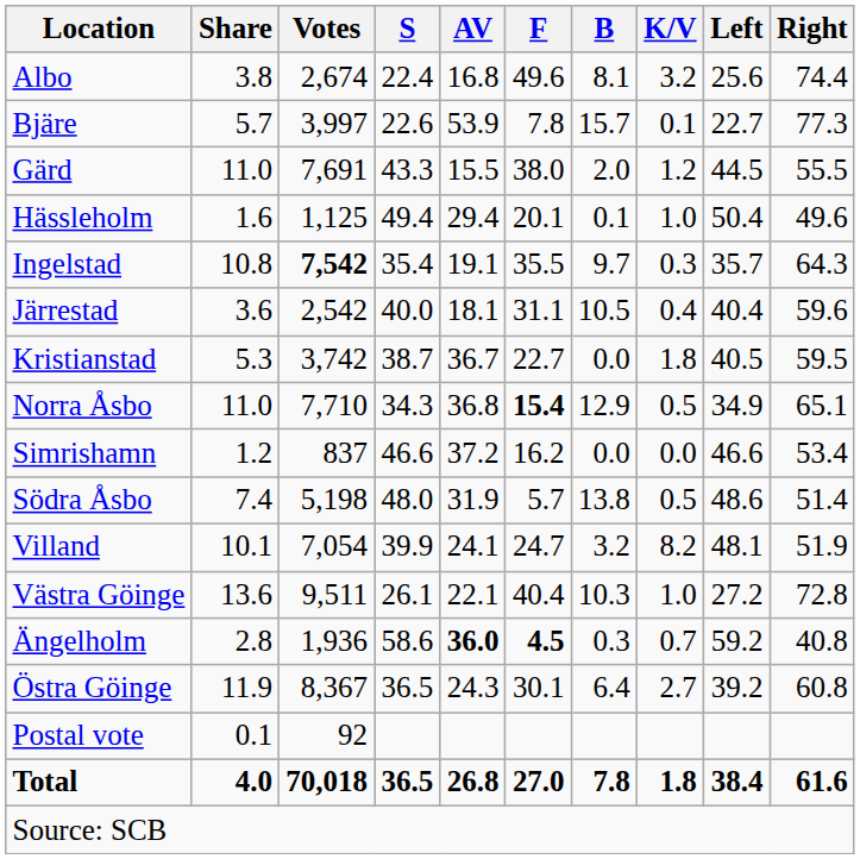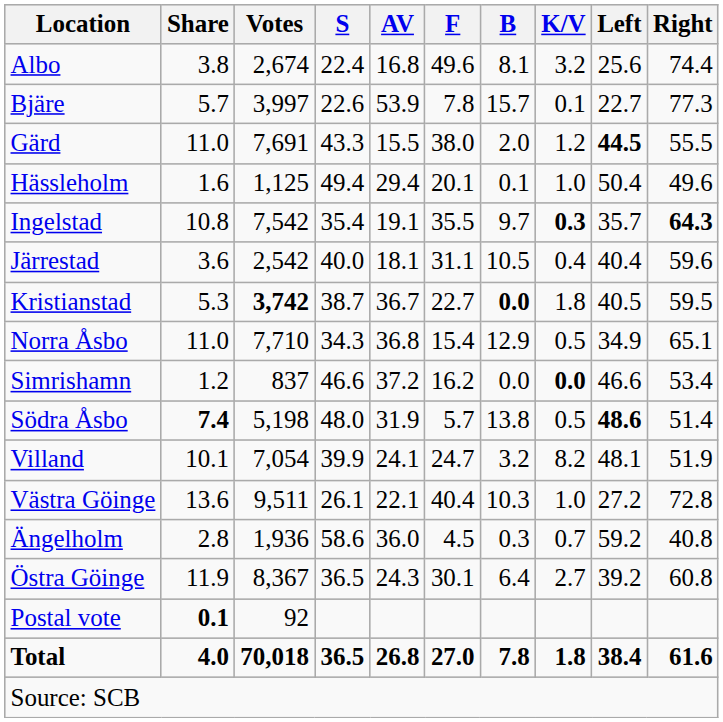Gärd | Left: normal -> bold
Ingelstad | Votes: bold -> normal
Ingelstad | K/V: normal -> bold
Ingelstad | Right: normal -> bold
Kristianstad | Votes: normal -> bold
Kristianstad | B: normal -> bold
Norra Åsbo | F: bold -> normal
Simrishamn | K/V: normal -> bold
Södra Åsbo | Share: normal -> bold
Södra Åsbo | Left: normal -> bold
Ängelholm | AV: bold -> normal
Ängelholm | F: bold -> normal
Postal vote | Share: normal -> bold
